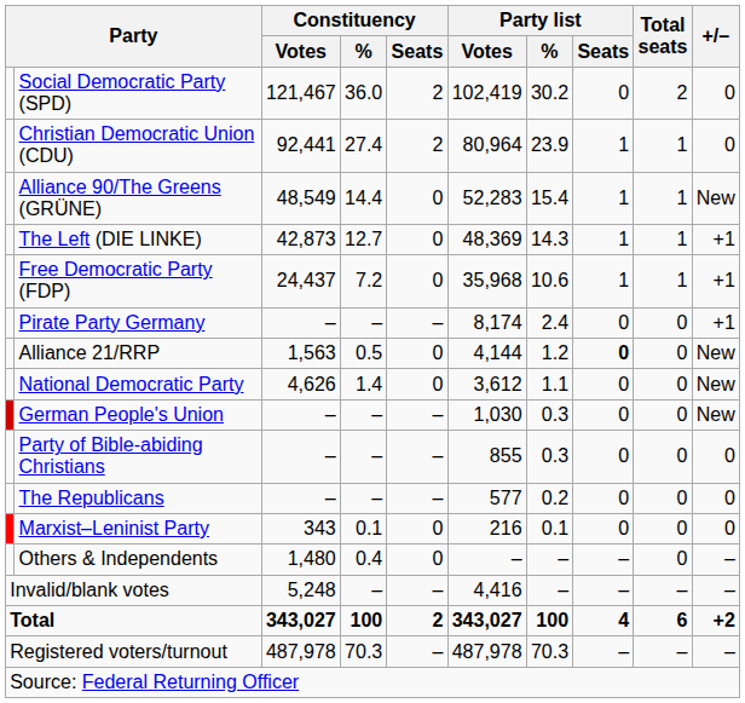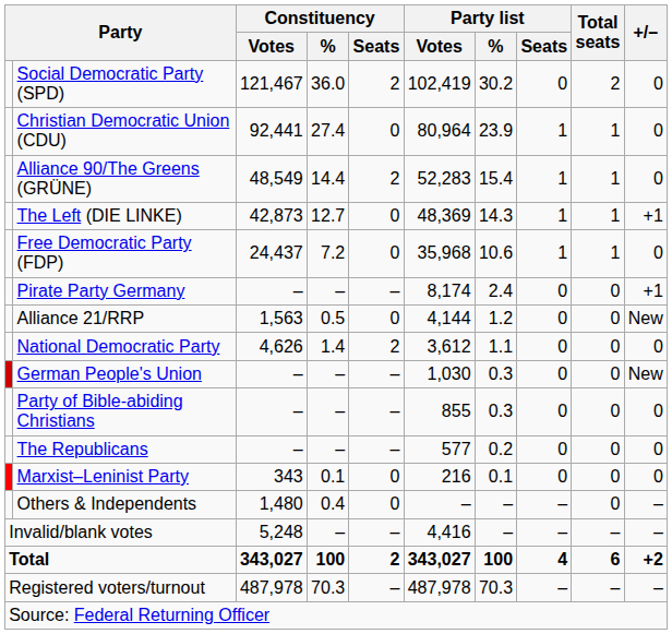Christian Democratic Union (CDU) | Constituency / Seats: 2 -> 0
Alliance 90/The Greens (GRÜNE) | Constituency / Seats: 0 -> 2
Alliance 90/The Greens (GRÜNE) | +/–: New -> 0
Free Democratic Party (FDP) | +/–: +1 -> 0
Alliance 21/RRP | Party list / Seats: bold -> normal
National Democratic Party | Constituency / Seats: 0 -> 2
National Democratic Party | +/–: New -> 0
